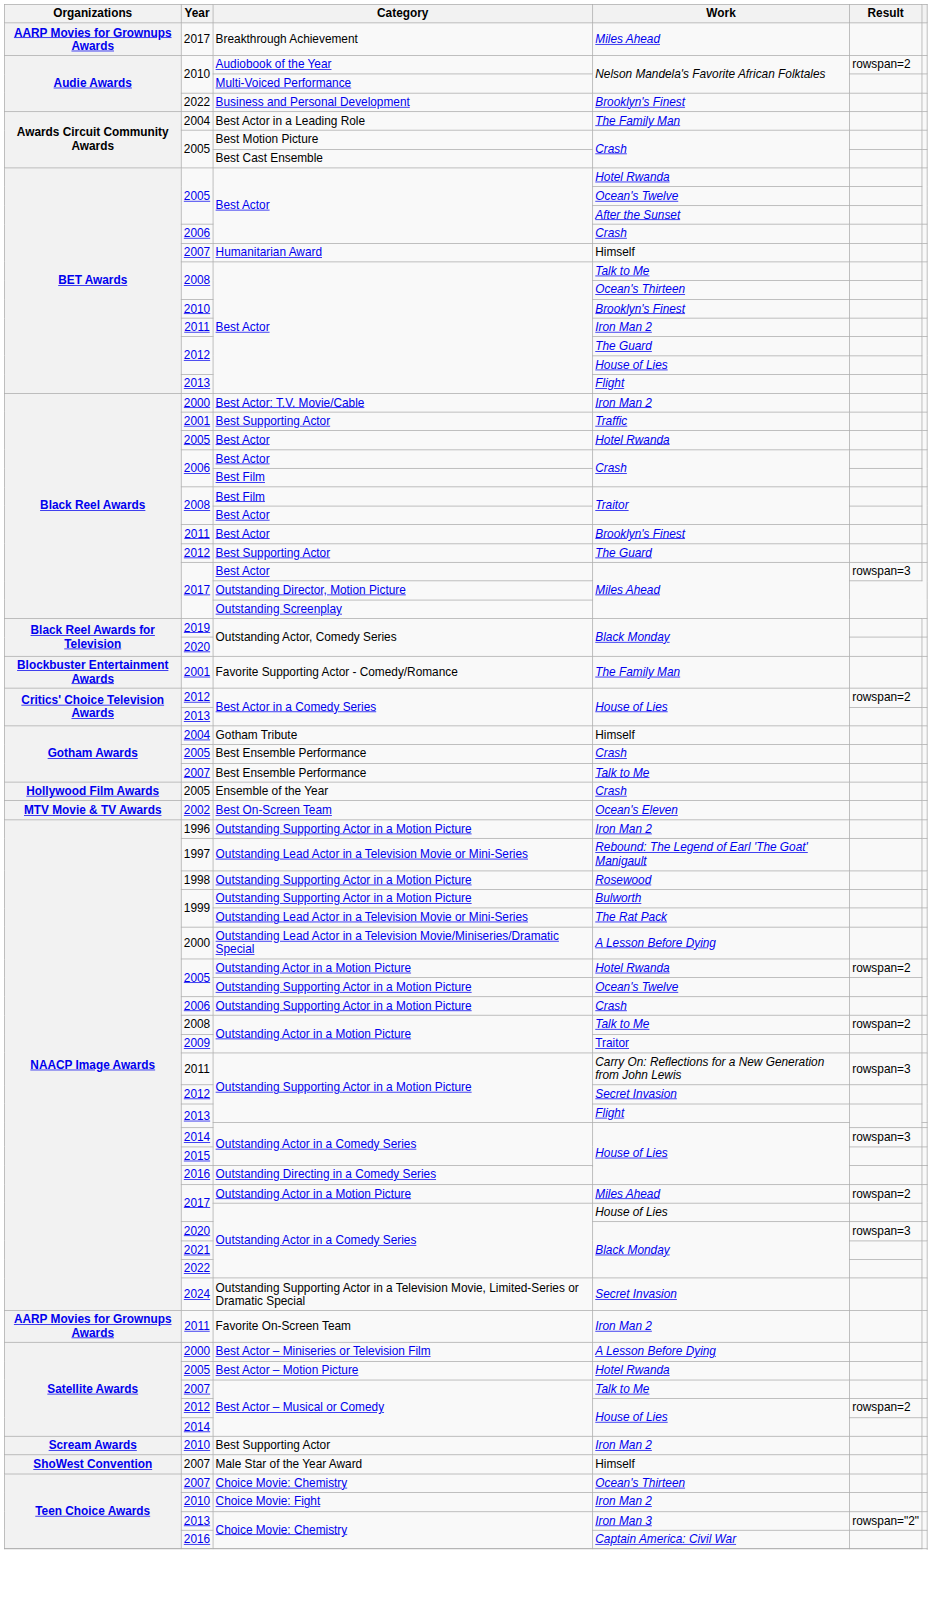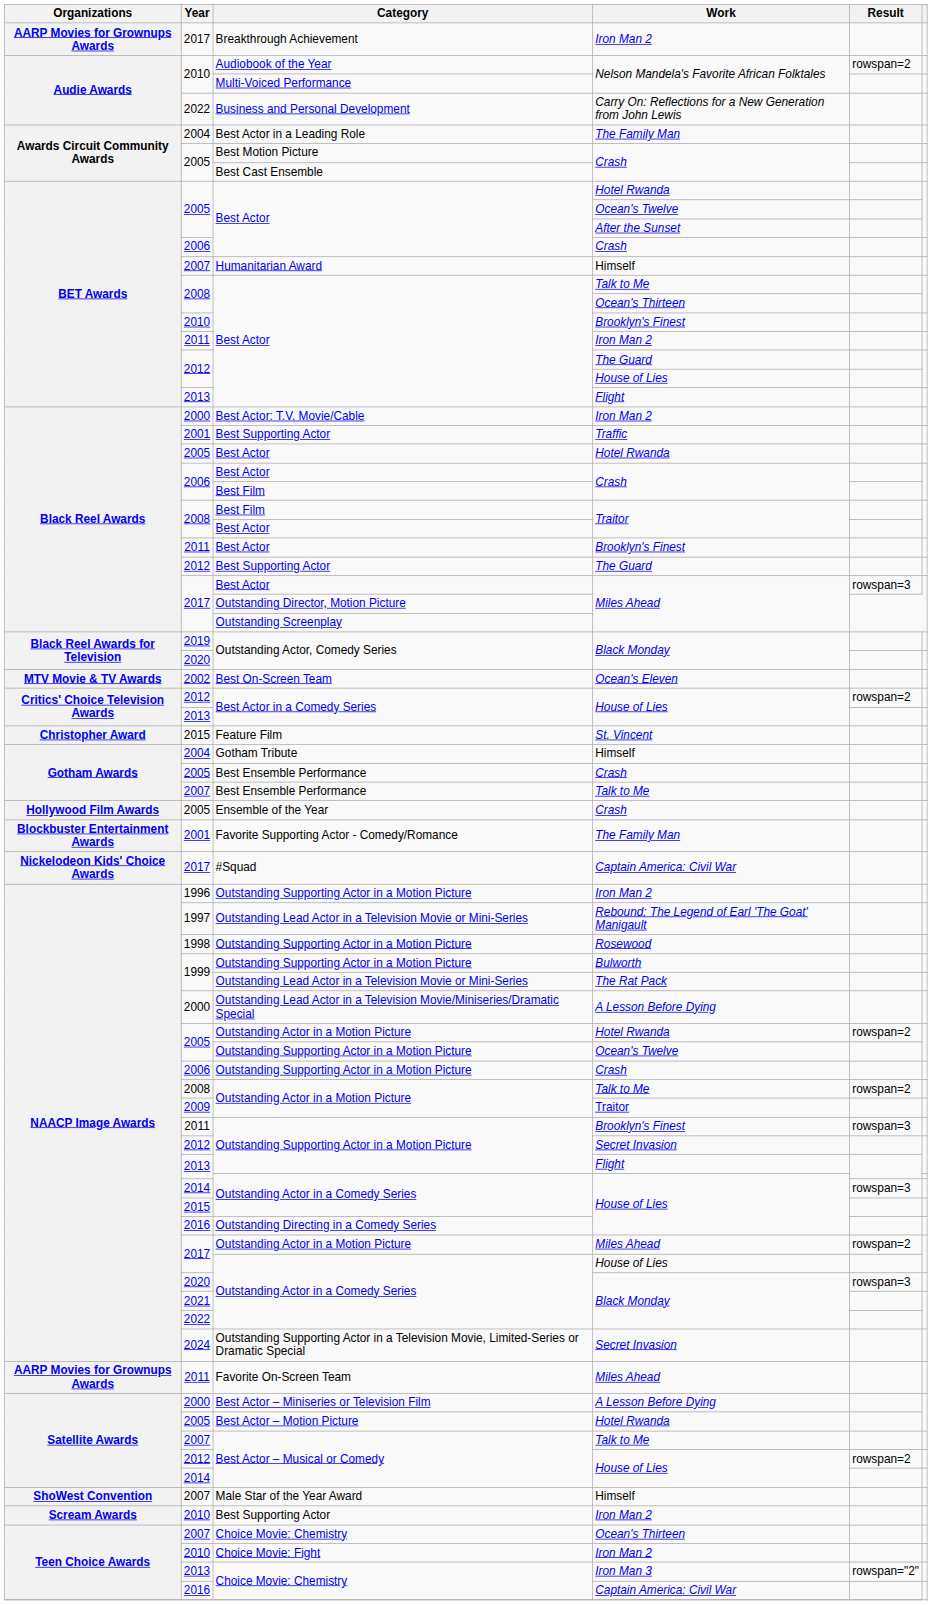Breakthrough Achievement | Work: Miles Ahead -> Iron Man 2
Business and Personal Development | Work: Brooklyn's Finest -> Carry On: Reflections for a New Generation from John Lewis
rows swapped: Favorite Supporting Actor - Comedy/Romance <-> Best On-Screen Team
+ row: Christopher Award | 2015 | Feature Film | St. Vincent
+ row: Nickelodeon Kids' Choice Awards | 2017 | #Squad | Captain America: Civil War
2011 / Outstanding Supporting Actor in a Motion Picture | Work: Carry On: Reflections for a New Generation from John Lewis -> Brooklyn's Finest
Favorite On-Screen Team | Work: Iron Man 2 -> Miles Ahead
rows swapped: 2010 / Best Supporting Actor <-> Male Star of the Year Award
